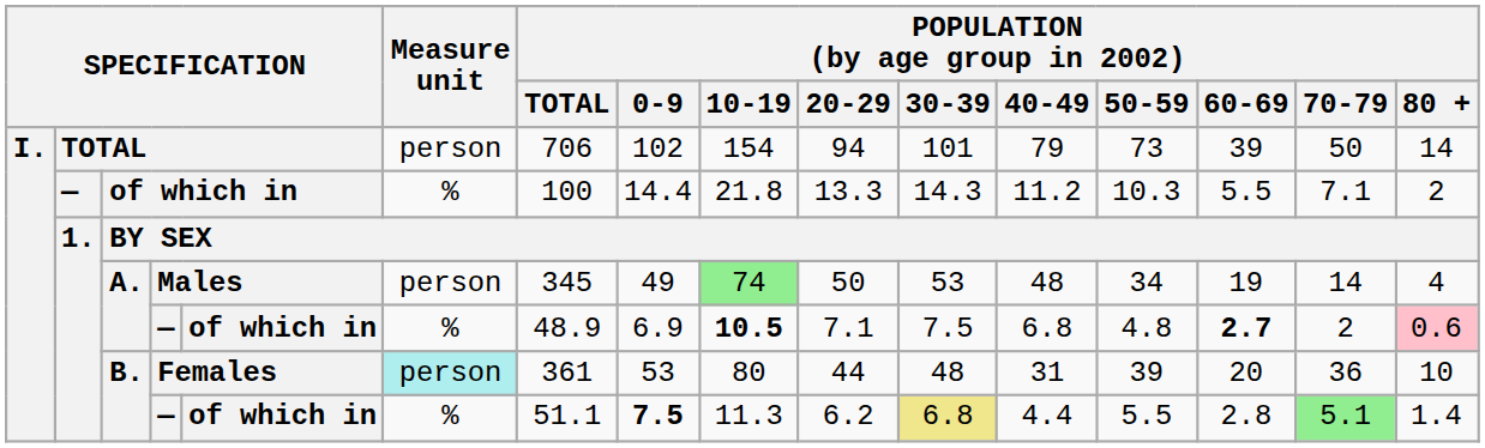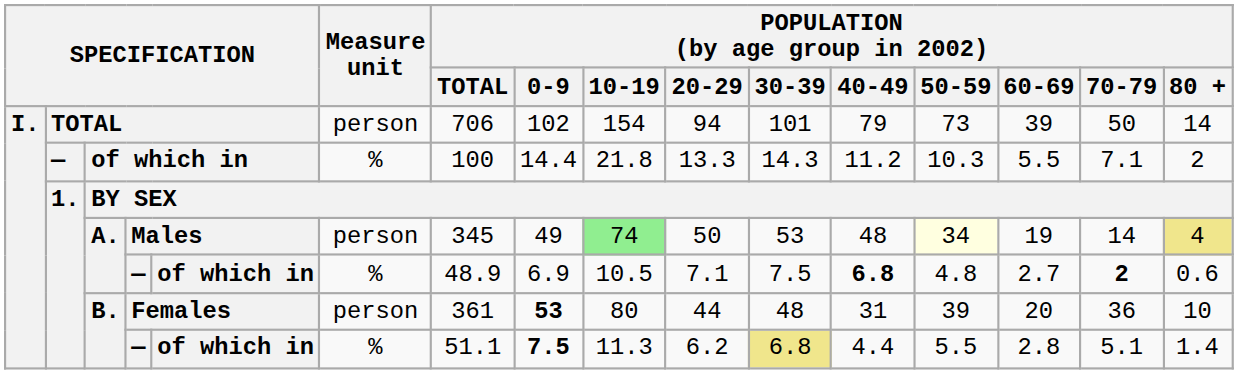Males | POPULATION (by age group in 2002) / 50-59: no background -> lightyellow background
Males | POPULATION (by age group in 2002) / 80 +: no background -> khaki background
A. / — | POPULATION (by age group in 2002) / 10-19: bold -> normal
A. / — | POPULATION (by age group in 2002) / 40-49: normal -> bold
A. / — | POPULATION (by age group in 2002) / 60-69: bold -> normal
A. / — | POPULATION (by age group in 2002) / 70-79: normal -> bold
A. / — | POPULATION (by age group in 2002) / 80 +: pink background -> no background
Females | Measure unit: paleturquoise background -> no background
Females | POPULATION (by age group in 2002) / 0-9: normal -> bold
B. / — | POPULATION (by age group in 2002) / 70-79: lightgreen background -> no background
